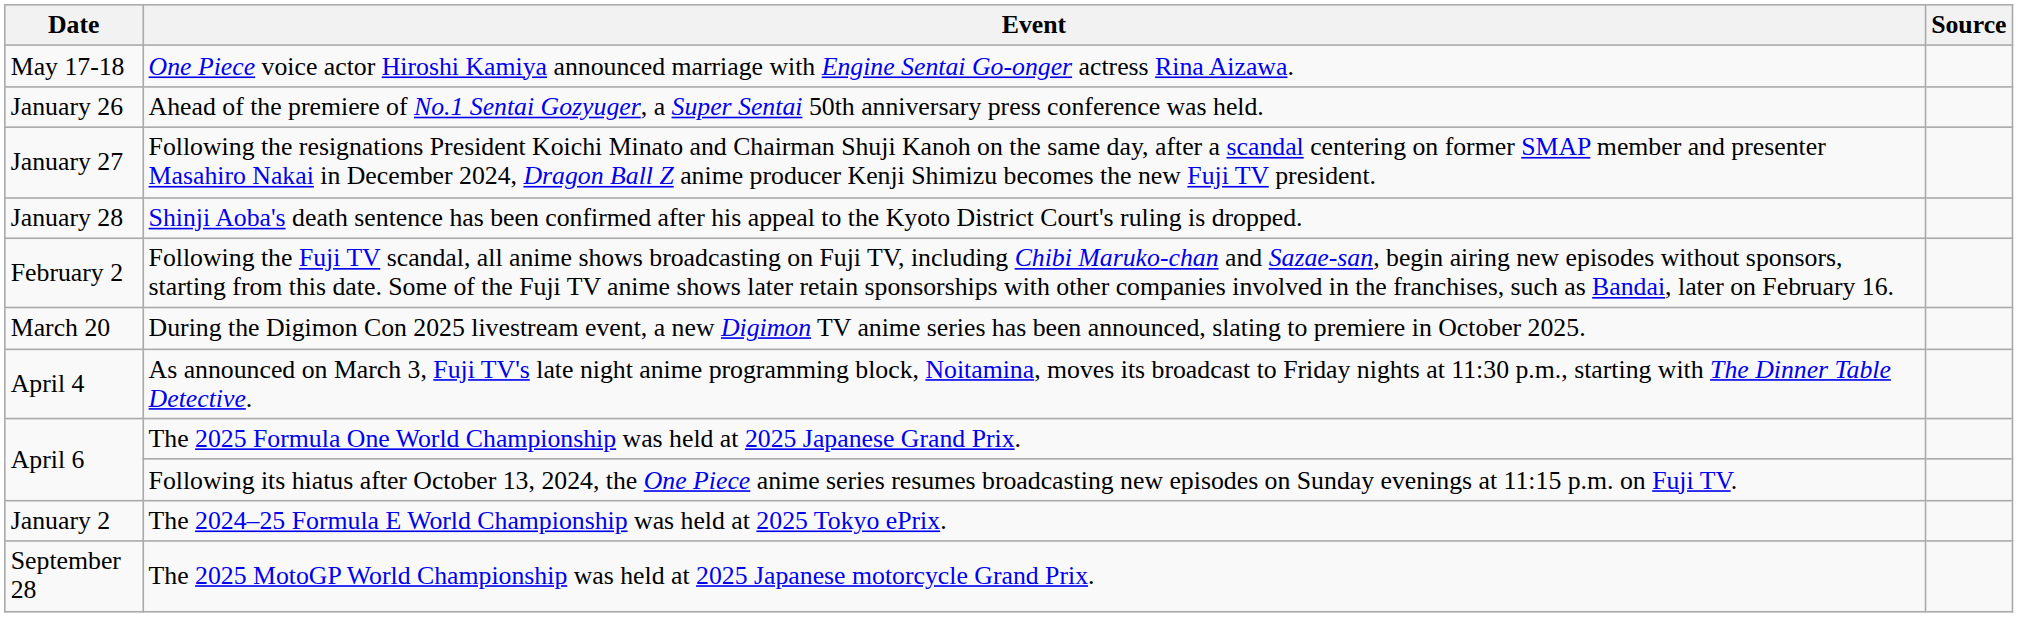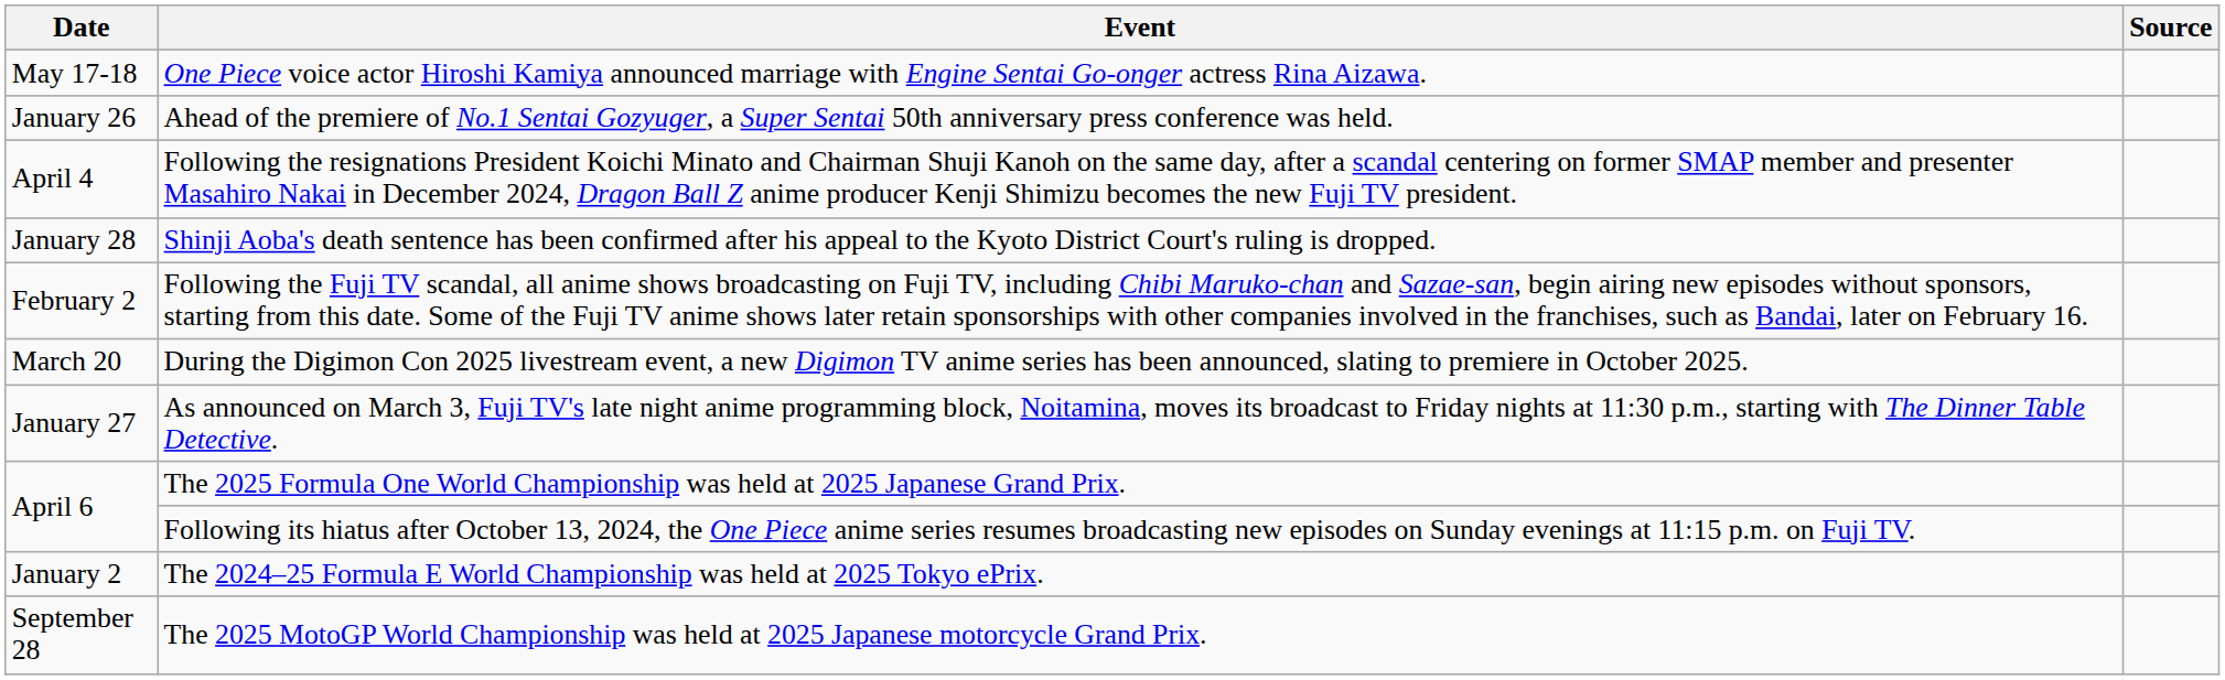row 4 | Date: January 27 -> April 4
row 8 | Date: April 4 -> January 27
